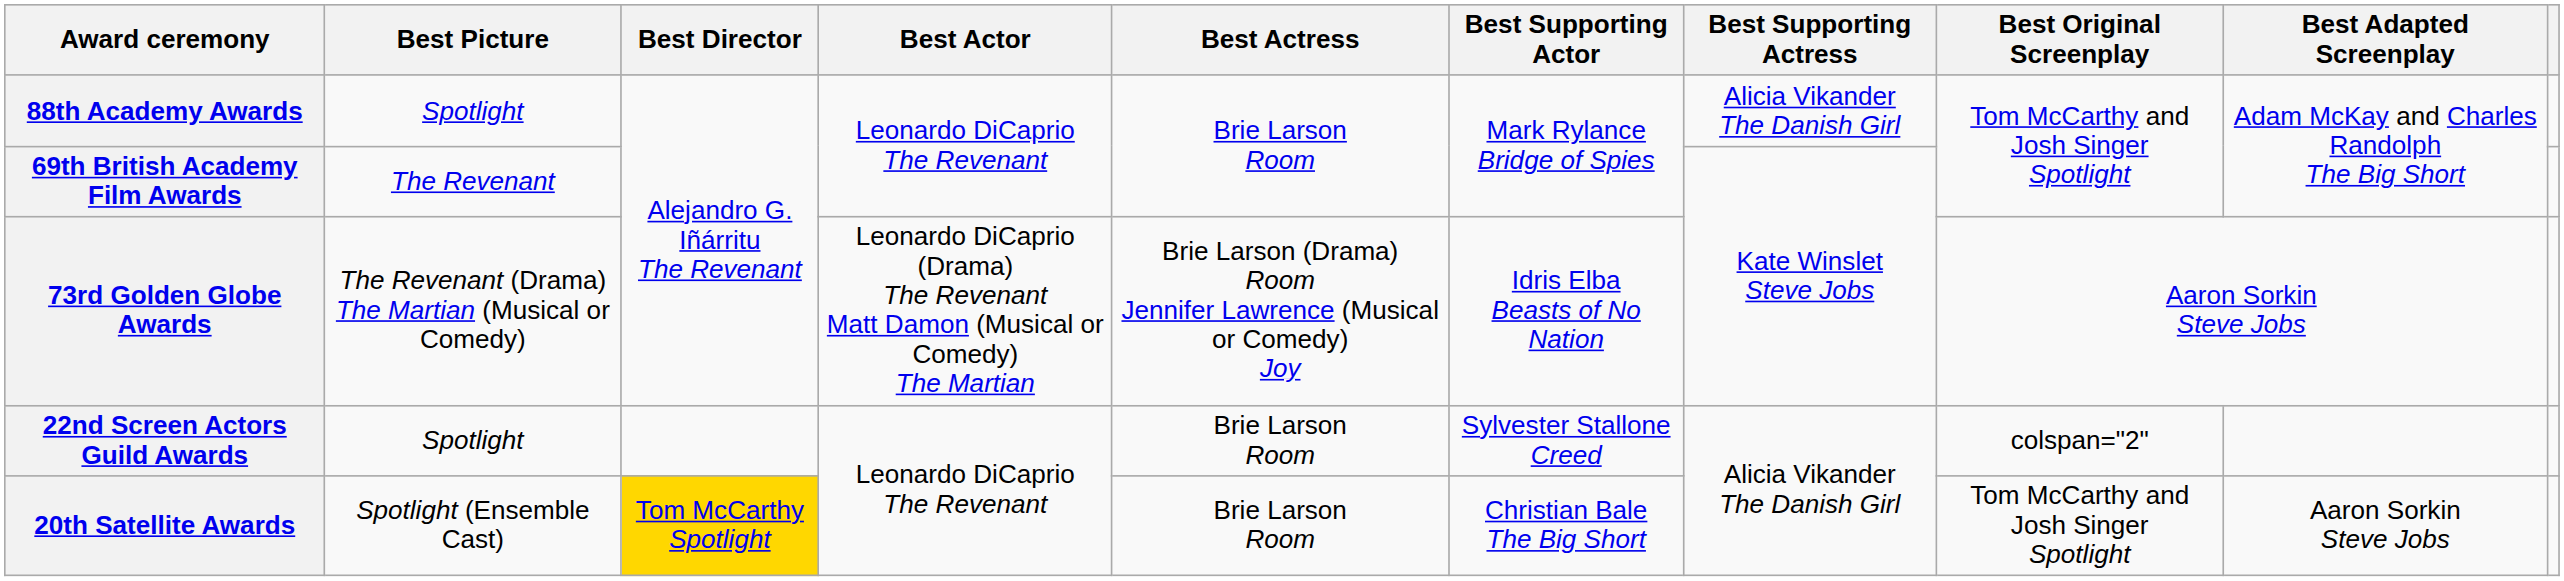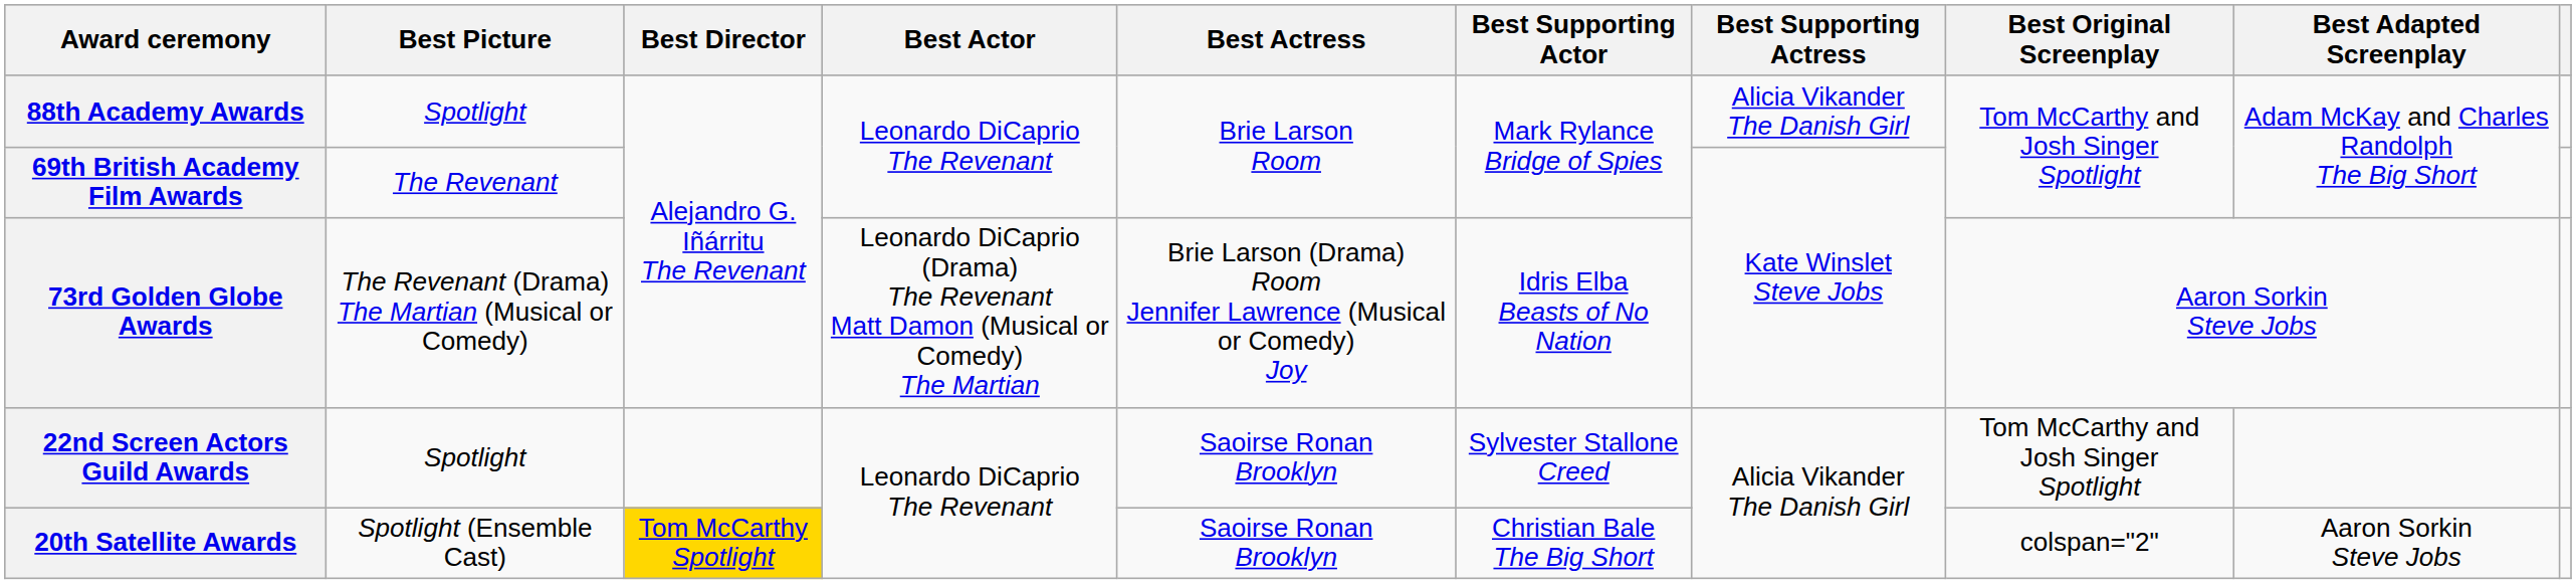22nd Screen Actors Guild Awards | Best Actress: Brie Larson Room -> Saoirse Ronan Brooklyn
22nd Screen Actors Guild Awards | Best Original Screenplay: colspan="2" -> Tom McCarthy and Josh Singer Spotlight
20th Satellite Awards | Best Actress: Brie Larson Room -> Saoirse Ronan Brooklyn
20th Satellite Awards | Best Original Screenplay: Tom McCarthy and Josh Singer Spotlight -> colspan="2"
